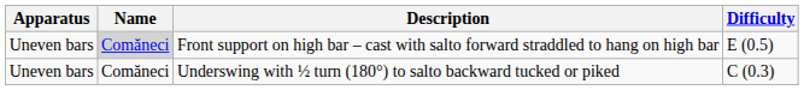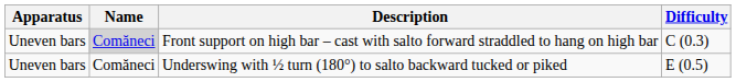row 2 | Difficulty: E (0.5) -> C (0.3)
row 3 | Difficulty: C (0.3) -> E (0.5)
